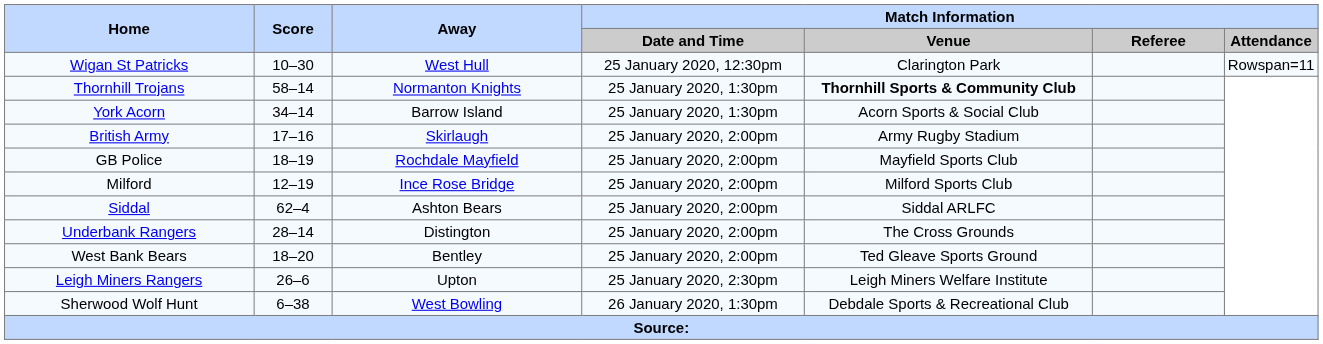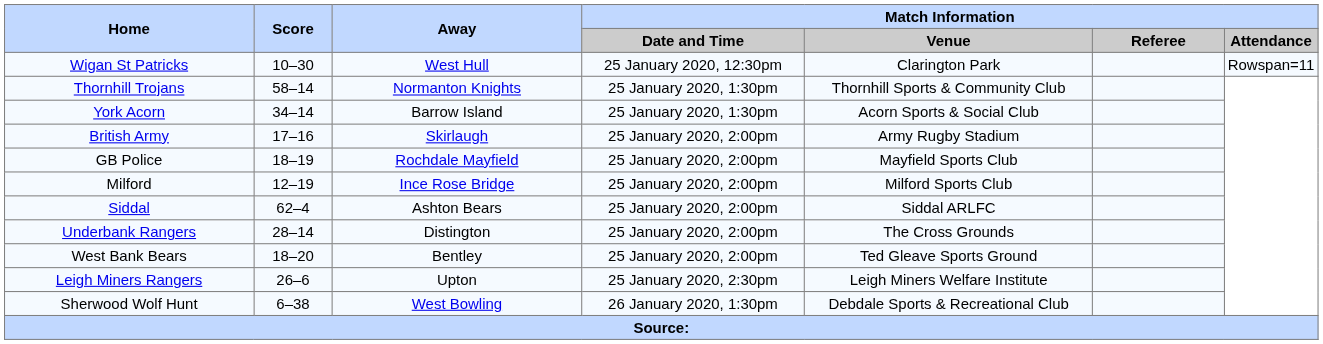Thornhill Trojans | Match Information / Venue: bold -> normal
